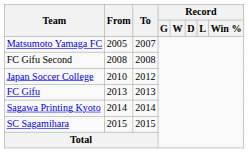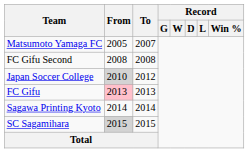Japan Soccer College | From: no background -> lightgrey background
FC Gifu | From: no background -> pink background
SC Sagamihara | From: no background -> lightgrey background
